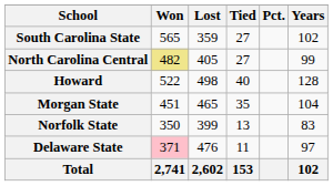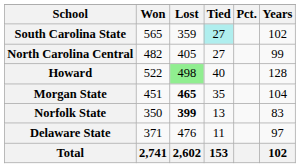South Carolina State | Tied: no background -> paleturquoise background
North Carolina Central | Won: khaki background -> no background
Howard | Lost: no background -> lightgreen background
Morgan State | Lost: normal -> bold
Norfolk State | Lost: normal -> bold
Delaware State | Won: pink background -> no background
